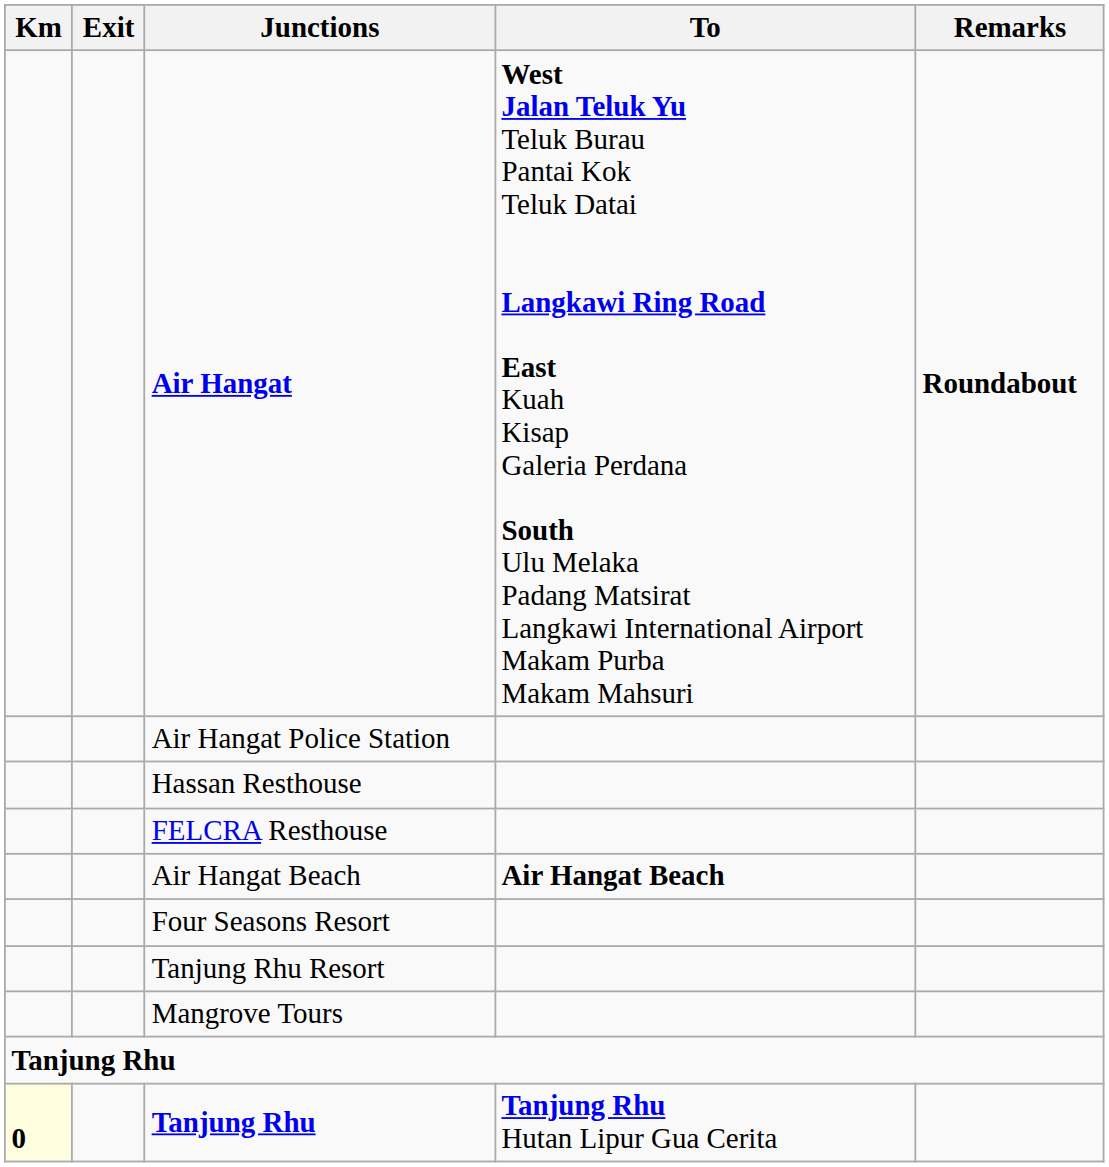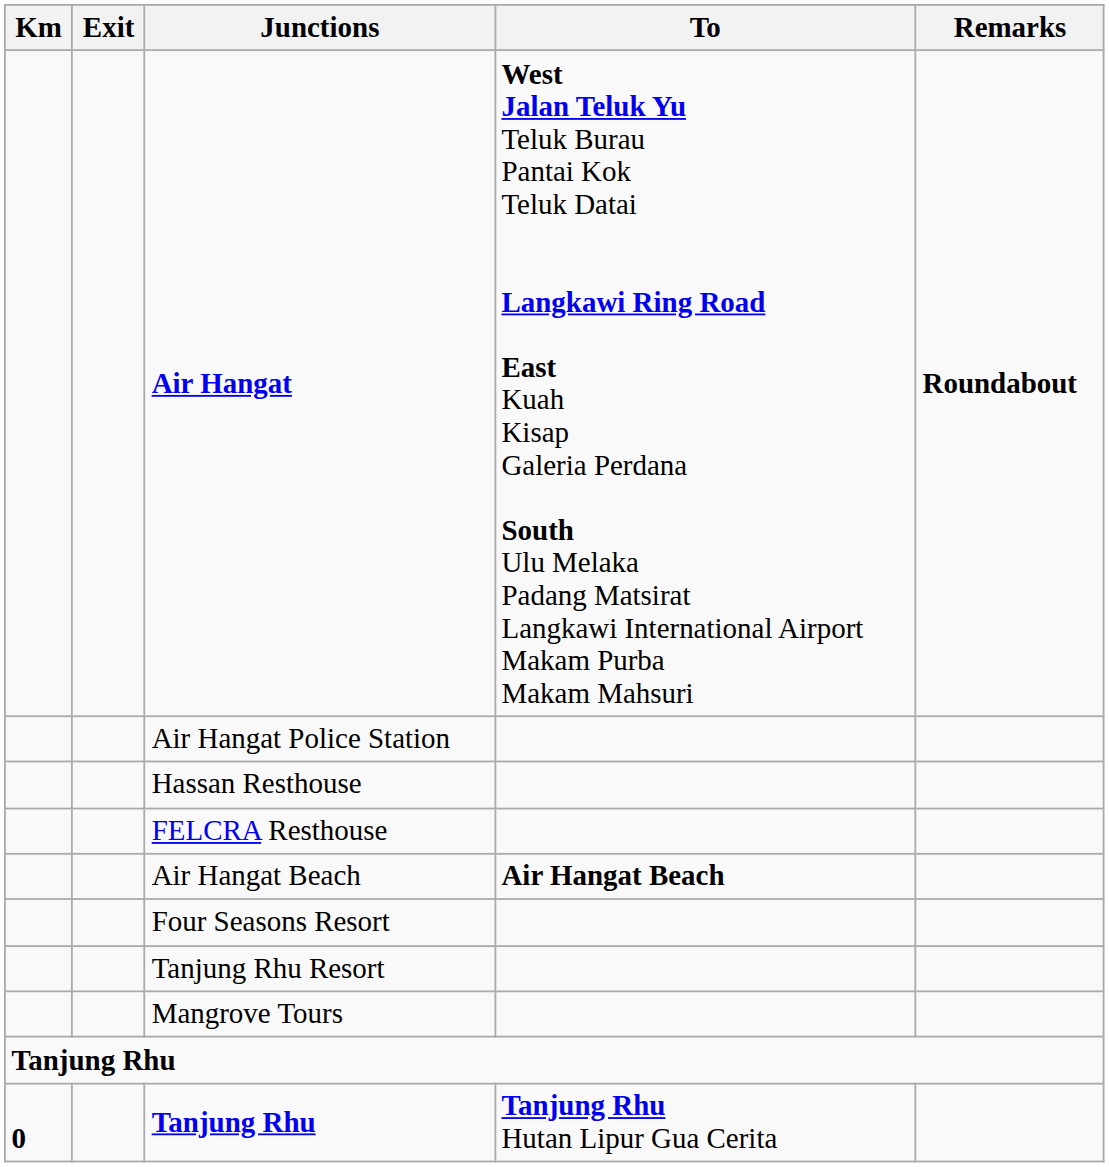Tanjung Rhu / Tanjung Rhu Hutan Lipur Gua Cerita | Km: lightyellow background -> no background
